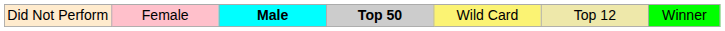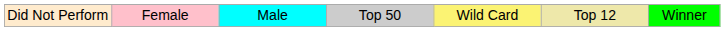Did Not Perform | column 3: bold -> normal
Did Not Perform | column 4: bold -> normal
